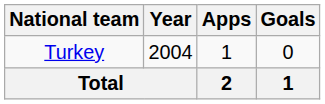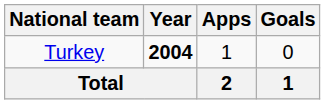Turkey | Year: normal -> bold
